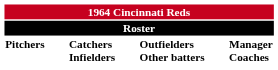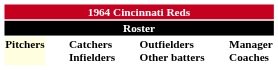Pitchers | column 1: no background -> lightyellow background
